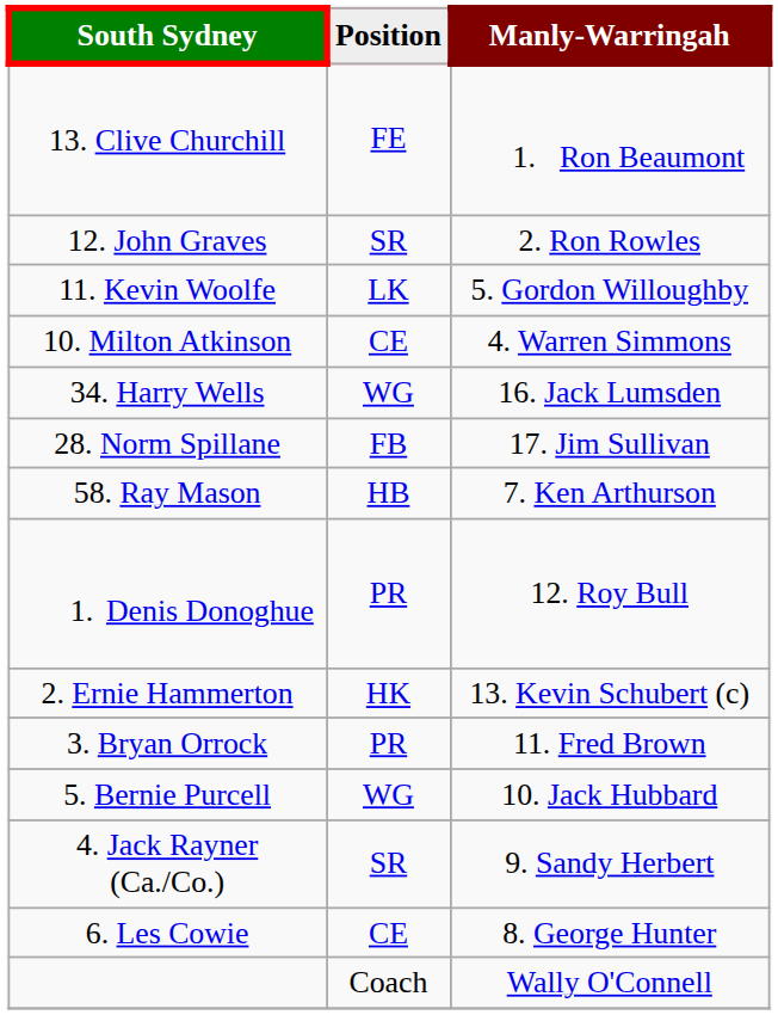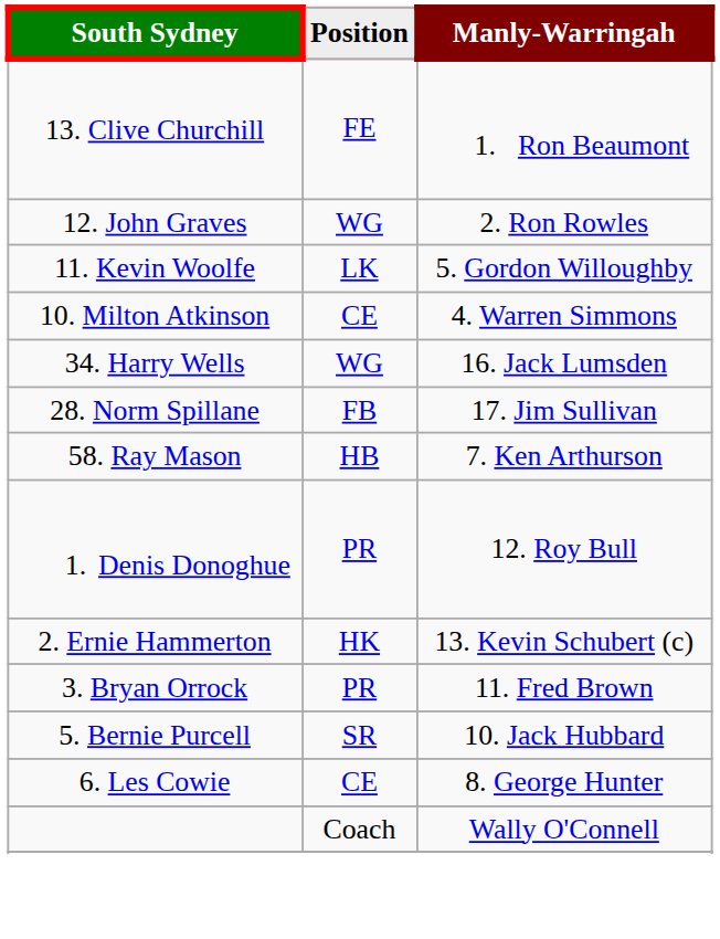12. John Graves | Position: SR -> WG
5. Bernie Purcell | Position: WG -> SR
- row: 4. Jack Rayner (Ca./Co.) | SR | 9. Sandy Herbert
